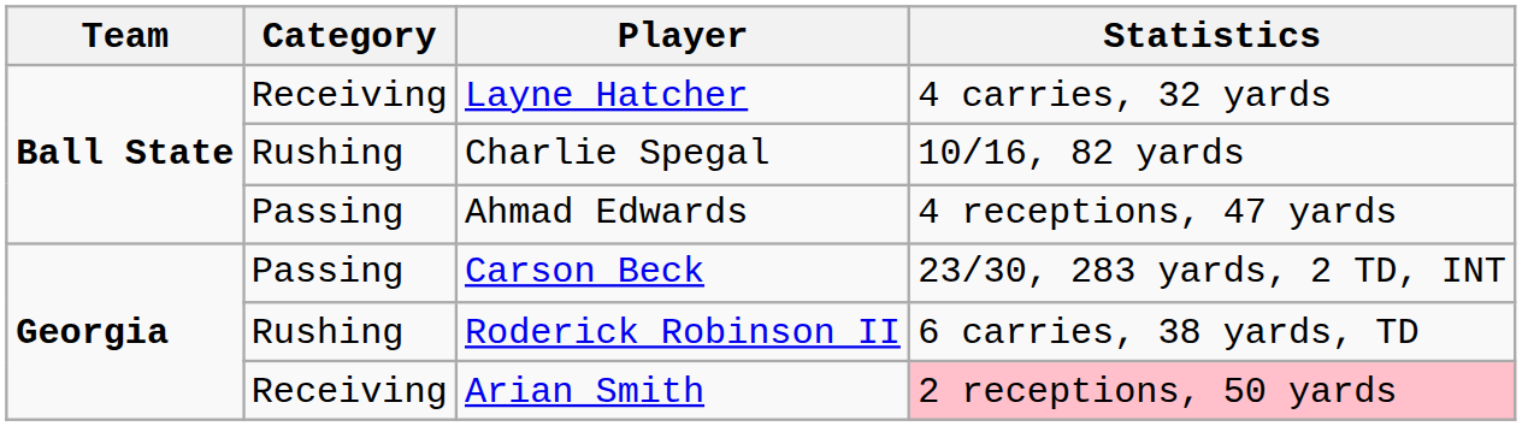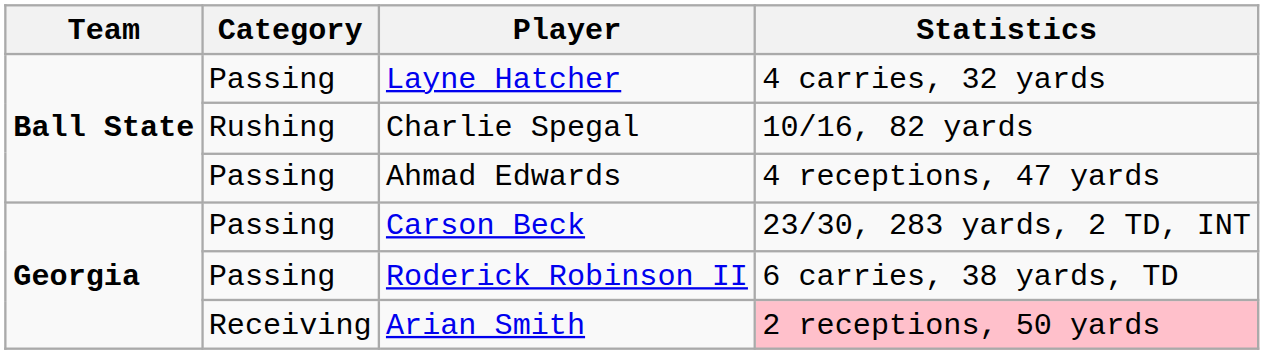Layne Hatcher | Category: Receiving -> Passing
Roderick Robinson II | Category: Rushing -> Passing
